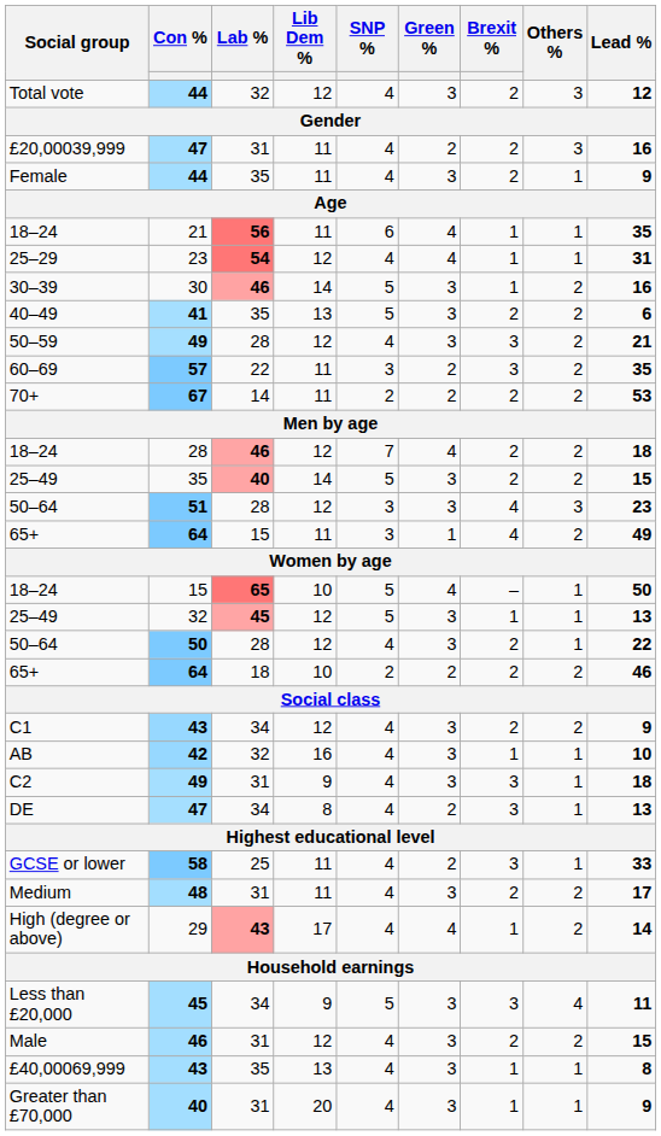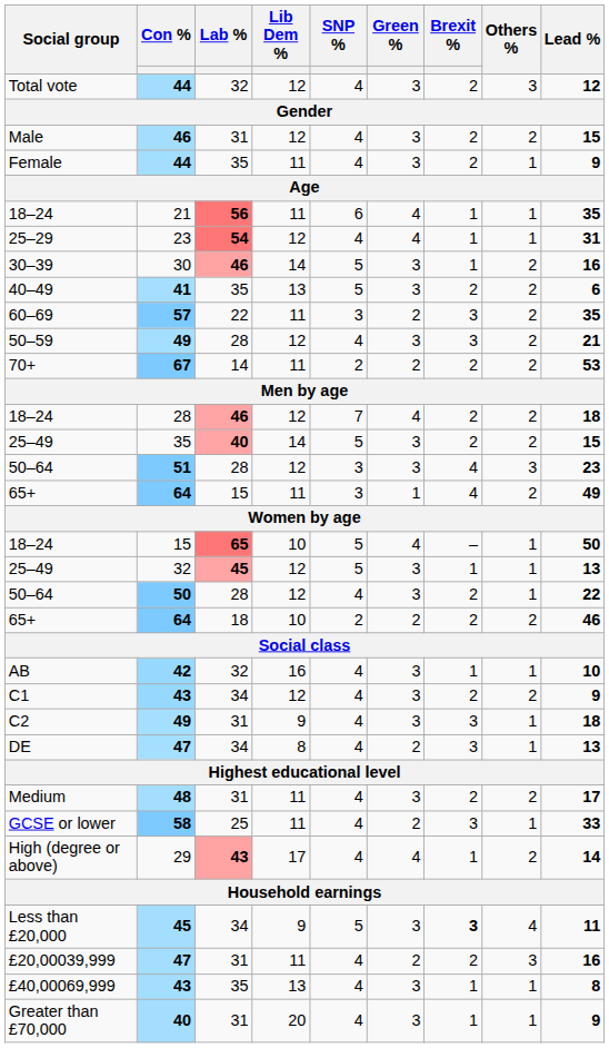rows swapped: Male <-> £20,00039,999
rows swapped: 50–59 <-> 60–69
rows swapped: AB <-> C1
rows swapped: GCSE or lower <-> Medium
Less than £20,000 | Brexit %: normal -> bold
